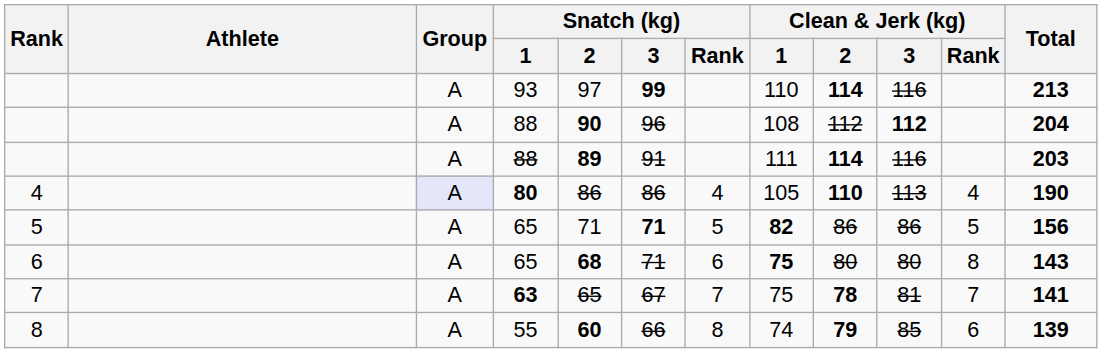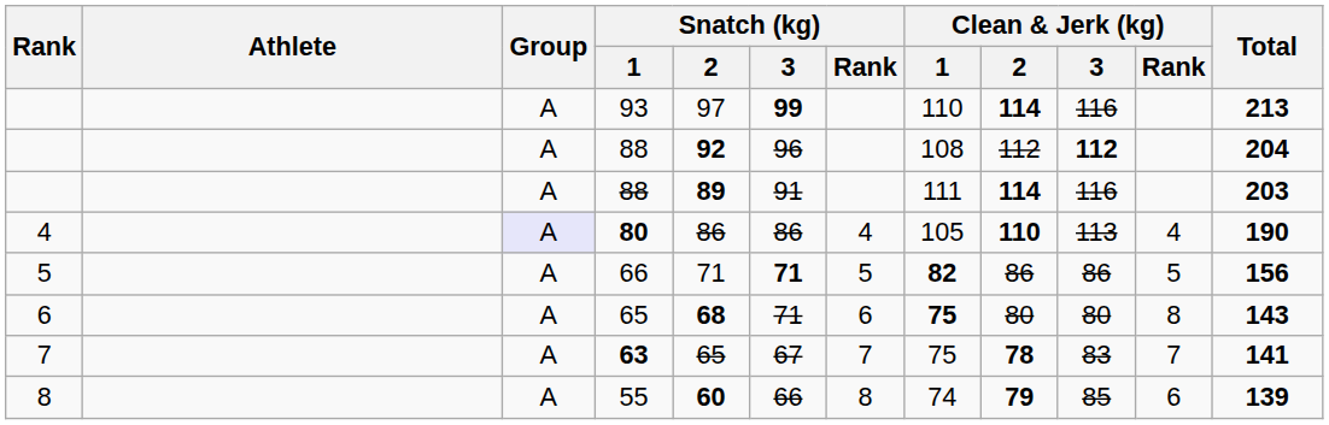row 4 | Snatch (kg) / 2: 90 -> 92
row 7 | Snatch (kg) / 1: 65 -> 66
row 9 | Clean & Jerk (kg) / 3: 81 -> 83
